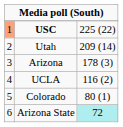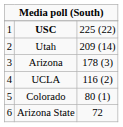USC | column 1: lightsalmon background -> no background
Arizona State | column 3: paleturquoise background -> no background
